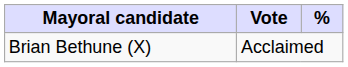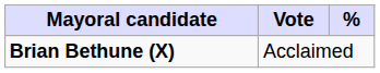Brian Bethune (X) | Mayoral candidate: normal -> bold
